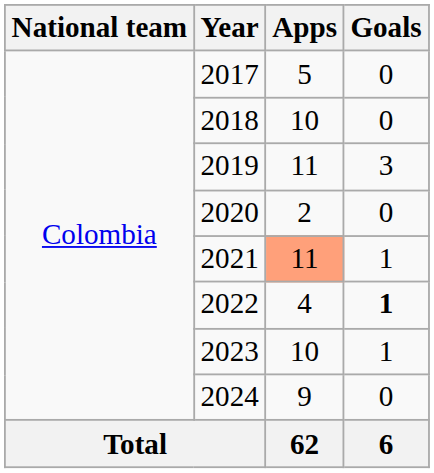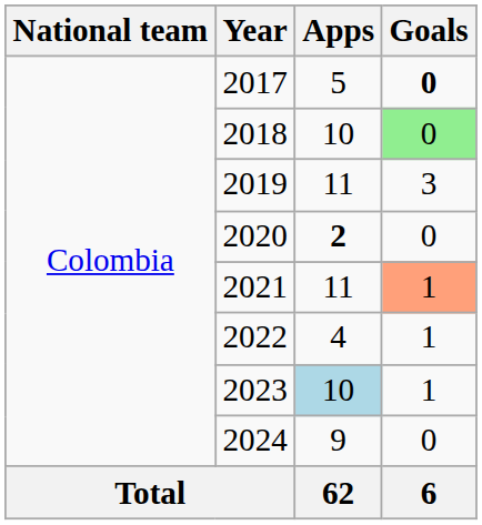2017 | Goals: normal -> bold
2018 | Goals: no background -> lightgreen background
2020 | Apps: normal -> bold
2021 | Apps: lightsalmon background -> no background
2021 | Goals: no background -> lightsalmon background
2022 | Goals: bold -> normal
2023 | Apps: no background -> lightblue background
